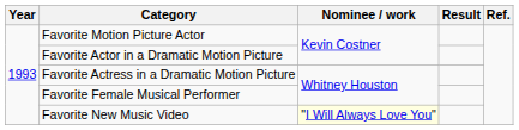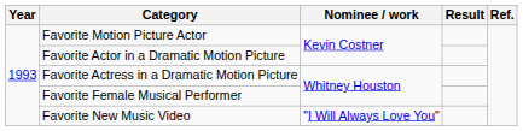Favorite New Music Video | Nominee / work: lightyellow background -> no background
